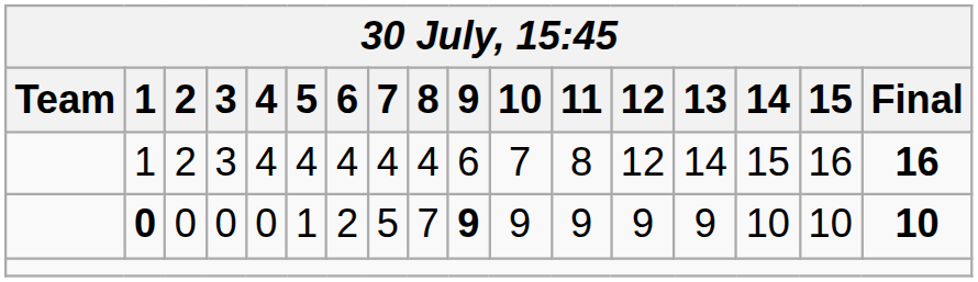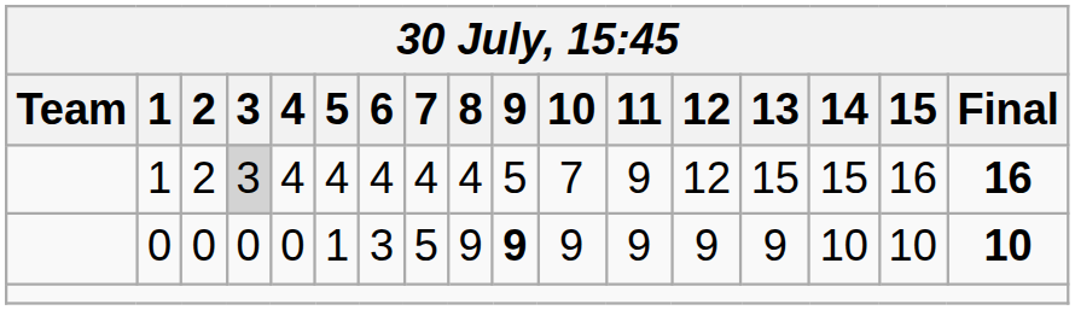row 3 | 3: no background -> lightgrey background
row 3 | 9: 6 -> 5
row 3 | 11: 8 -> 9
row 3 | 13: 14 -> 15
row 4 | 1: bold -> normal
row 4 | 6: 2 -> 3
row 4 | 8: 7 -> 9
